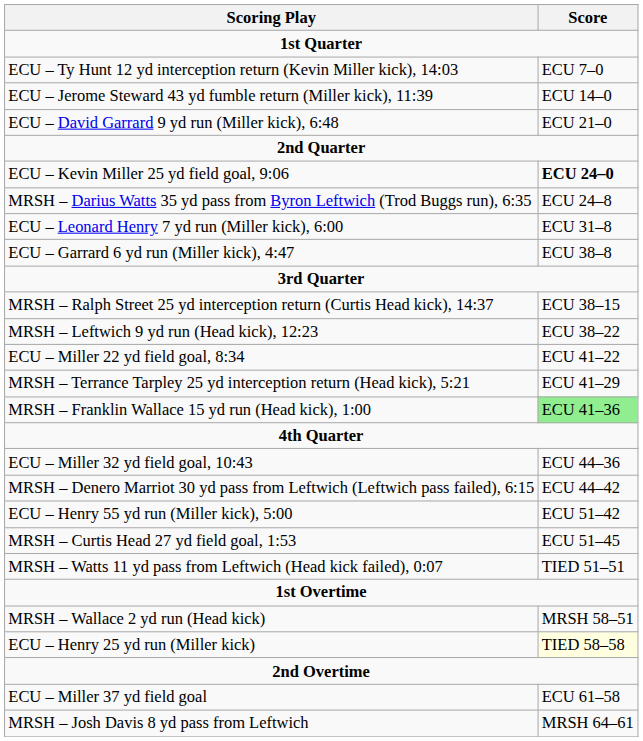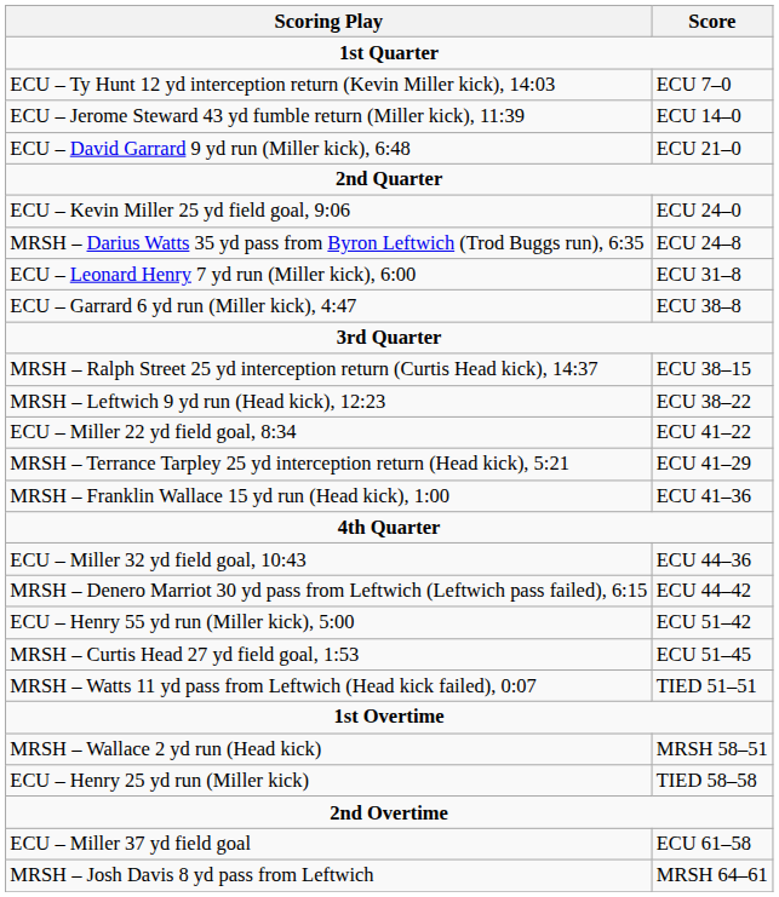ECU – Kevin Miller 25 yd field goal, 9:06 | Score: bold -> normal
MRSH – Franklin Wallace 15 yd run (Head kick), 1:00 | Score: lightgreen background -> no background
ECU – Henry 25 yd run (Miller kick) | Score: lightyellow background -> no background
